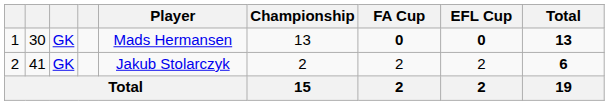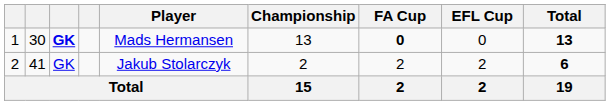1 | column 3: normal -> bold
1 | EFL Cup: bold -> normal
